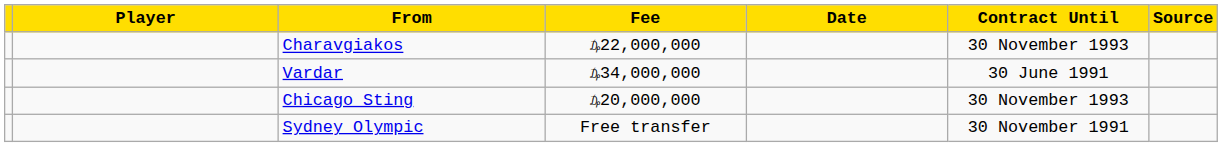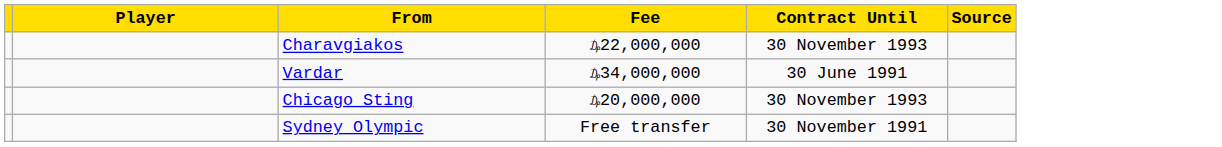- column: Date
